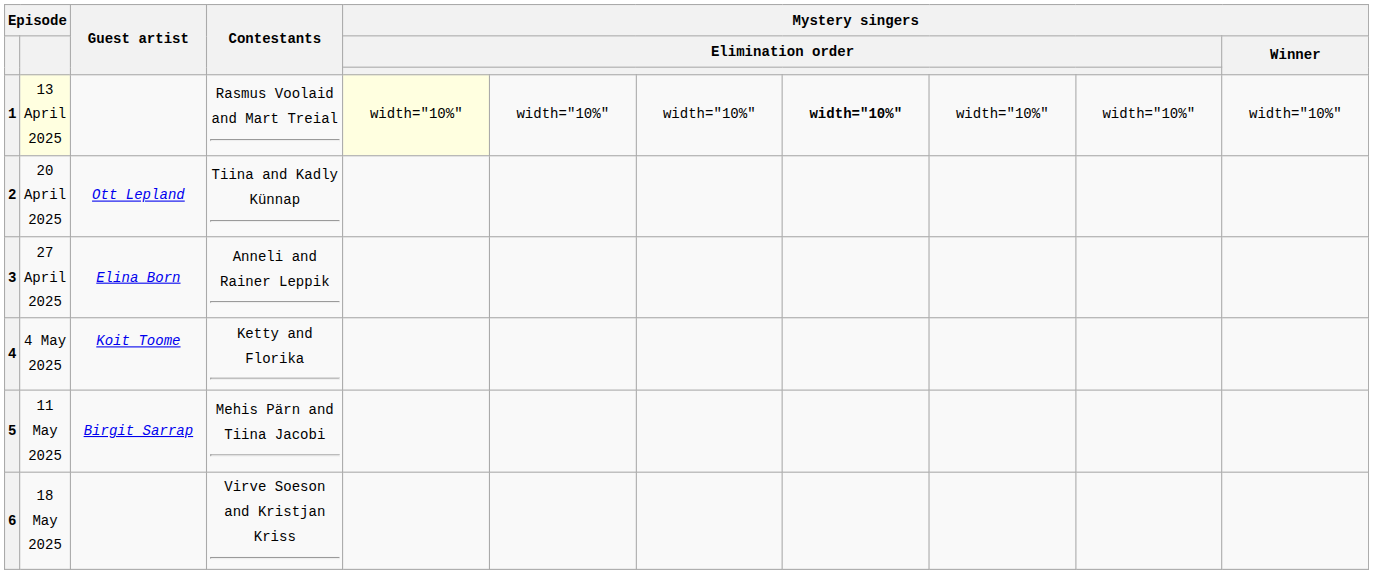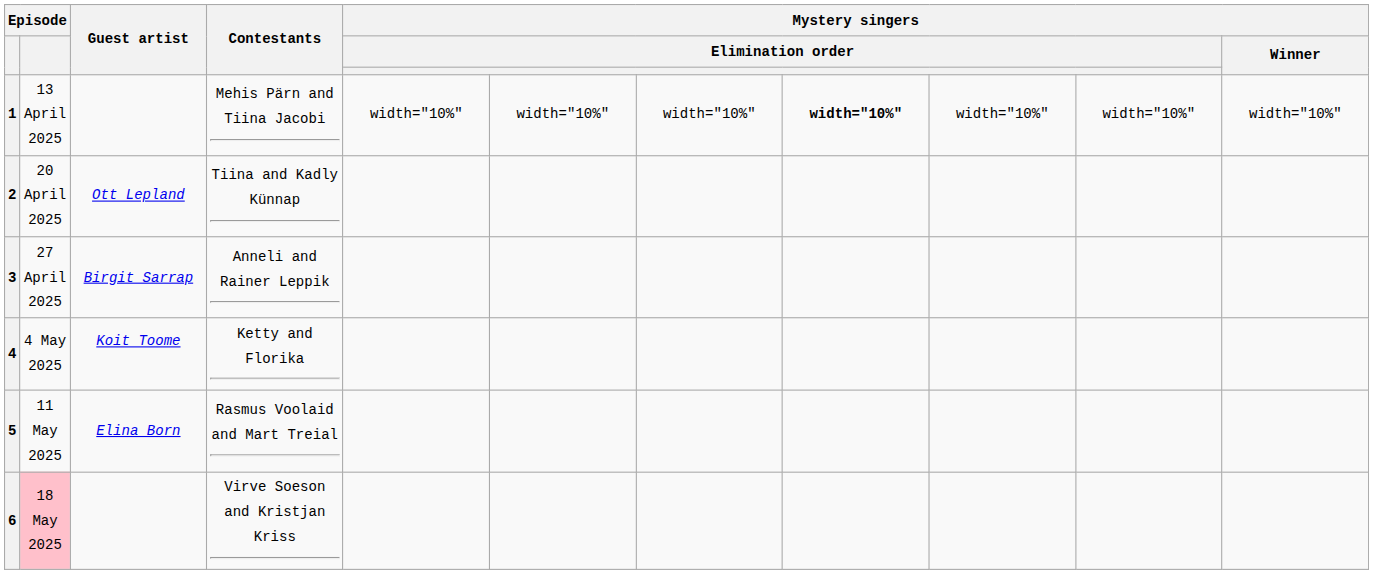1 | column 2: lightyellow background -> no background
1 | Contestants: Rasmus Voolaid and Mart Treial -> Mehis Pärn and Tiina Jacobi
1 | column 5: lightyellow background -> no background
3 | Guest artist: Elina Born -> Birgit Sarrap
5 | Guest artist: Birgit Sarrap -> Elina Born
5 | Contestants: Mehis Pärn and Tiina Jacobi -> Rasmus Voolaid and Mart Treial
6 | column 2: no background -> pink background
